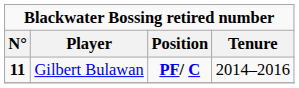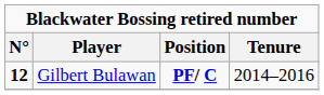Gilbert Bulawan | N°: 11 -> 12
